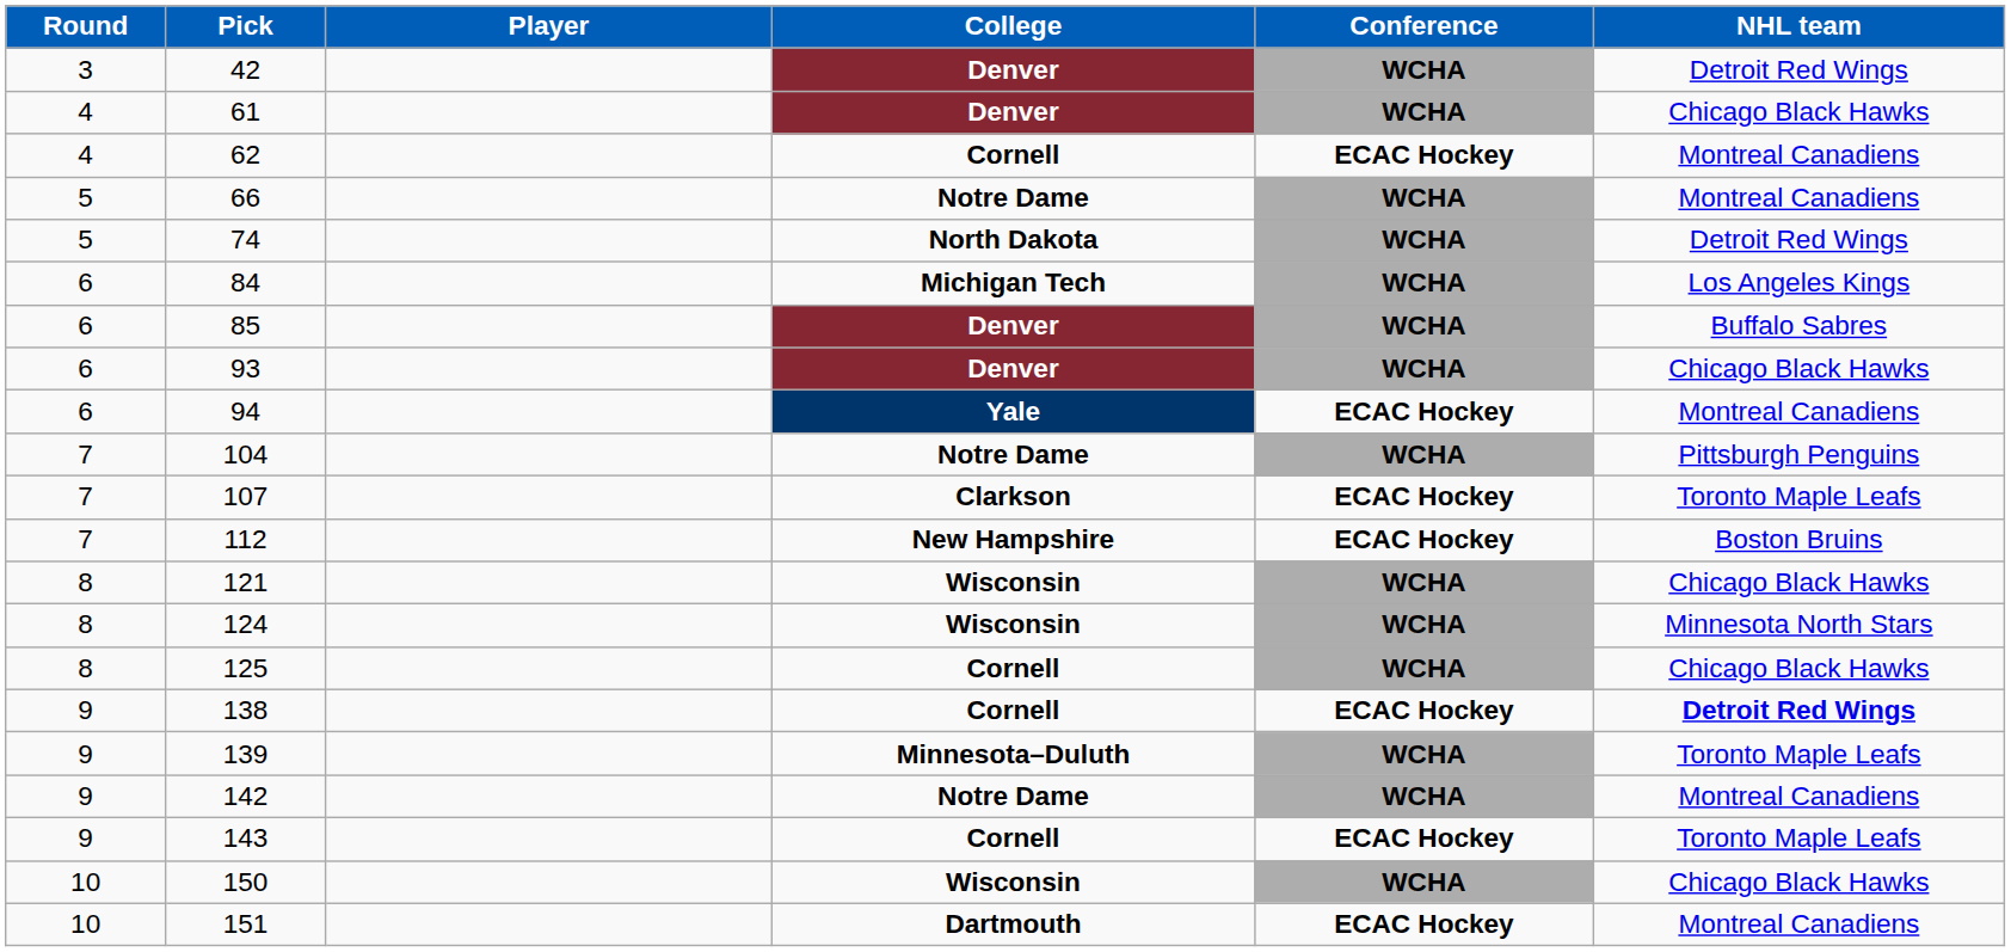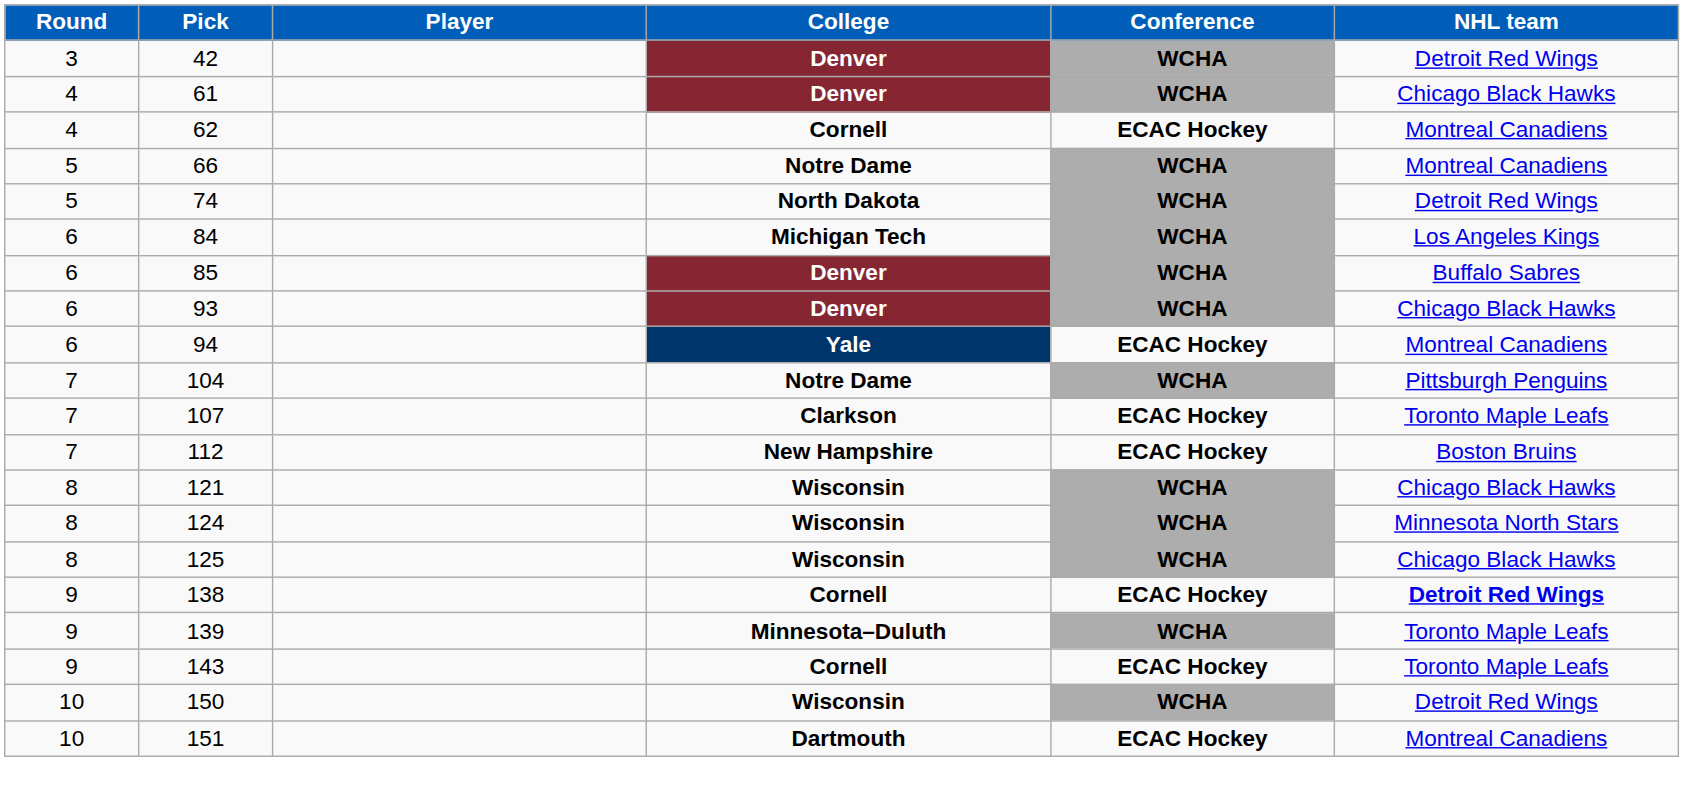125 | College: Cornell -> Wisconsin
- row: 9 | 142 | Notre Dame | WCHA | Montreal Canadiens
150 | NHL team: Chicago Black Hawks -> Detroit Red Wings
